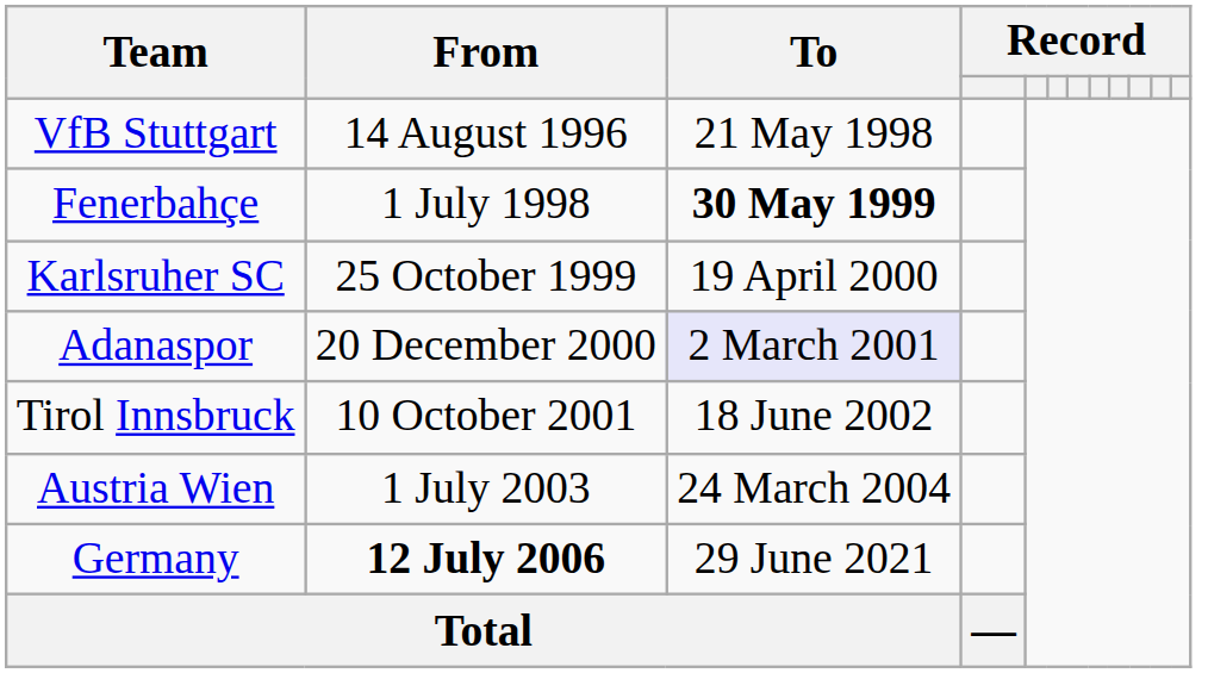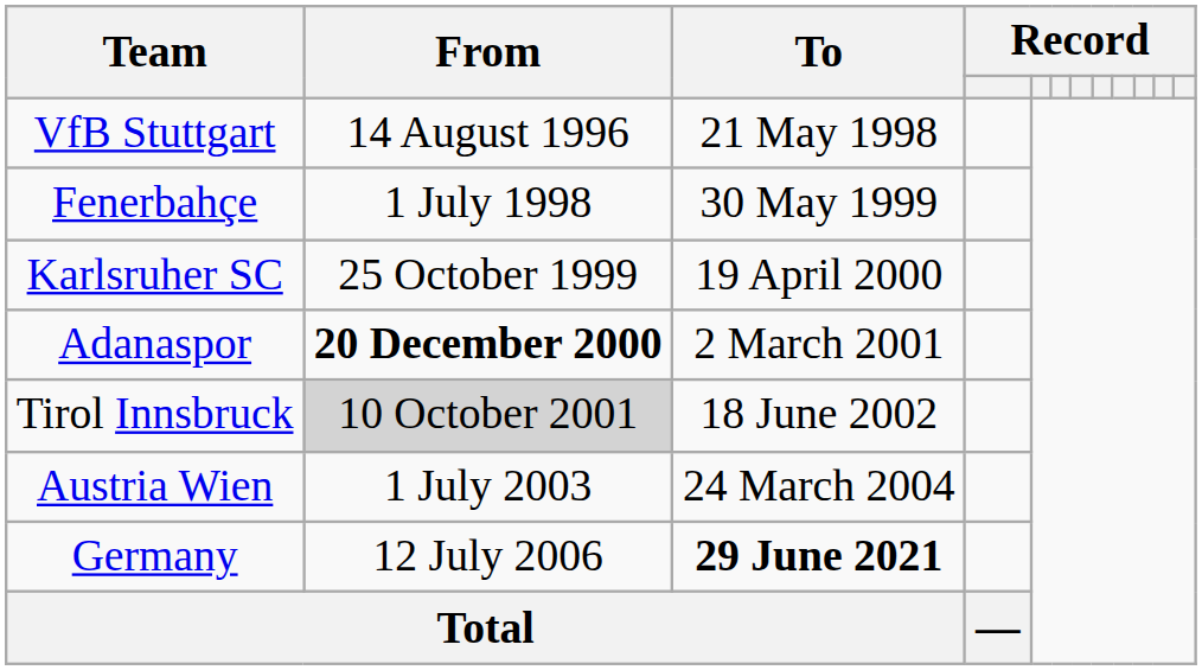Fenerbahçe | To: bold -> normal
Adanaspor | From: normal -> bold
Adanaspor | To: lavender background -> no background
Tirol Innsbruck | From: no background -> lightgrey background
Germany | From: bold -> normal
Germany | To: normal -> bold
